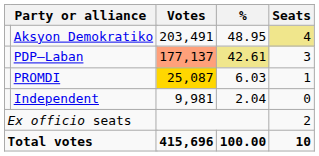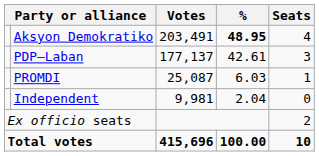Aksyon Demokratiko | %: normal -> bold
Aksyon Demokratiko | Seats: khaki background -> no background
PDP–Laban | Votes: lightsalmon background -> no background
PDP–Laban | %: khaki background -> no background
PROMDI | Votes: gold background -> no background
